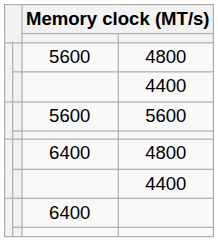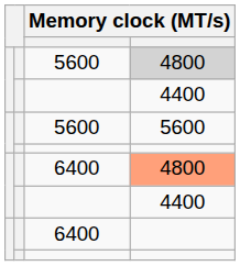5600 / 4800 | column 4: no background -> lightgrey background
6400 / 4800 | column 4: no background -> lightsalmon background
